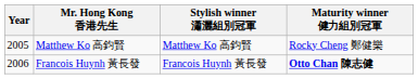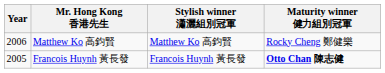row 2 | Year: 2005 -> 2006
row 3 | Year: 2006 -> 2005
